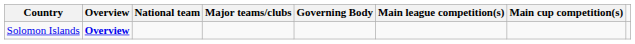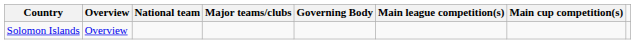Solomon Islands | Overview: bold -> normal
